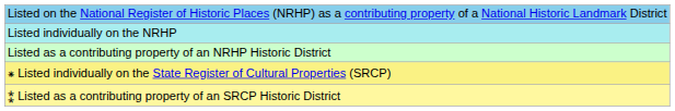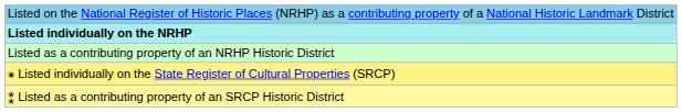row 2 | column 1: normal -> bold
